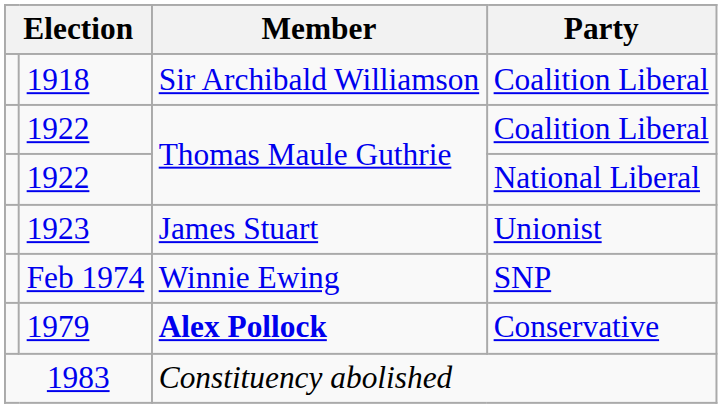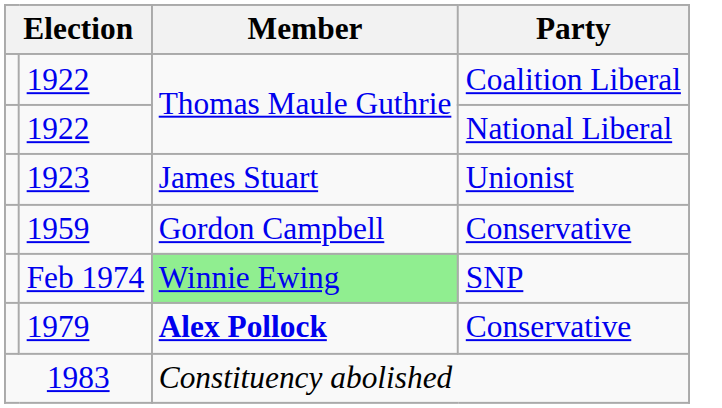- row: 1918 | Sir Archibald Williamson | Coalition Liberal
+ row: 1959 | Gordon Campbell | Conservative
Feb 1974 | Member: no background -> lightgreen background
